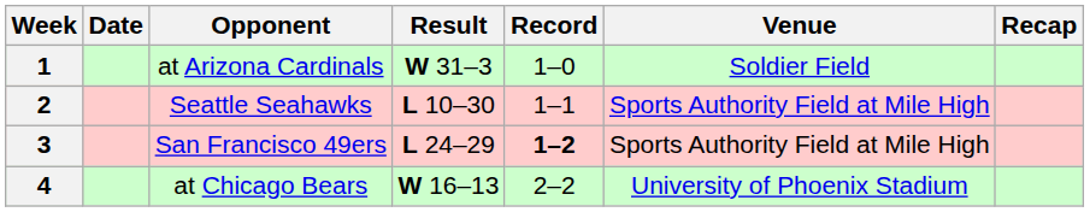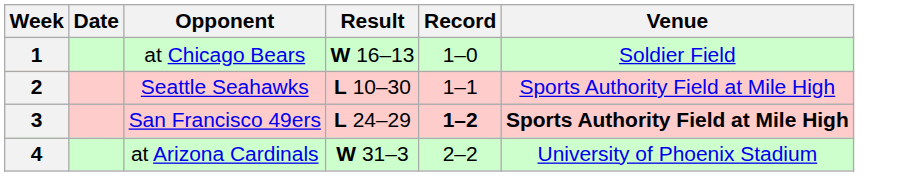- column: Recap
1 | Opponent: at Arizona Cardinals -> at Chicago Bears
1 | Result: W 31–3 -> W 16–13
3 | Venue: normal -> bold
4 | Opponent: at Chicago Bears -> at Arizona Cardinals
4 | Result: W 16–13 -> W 31–3
